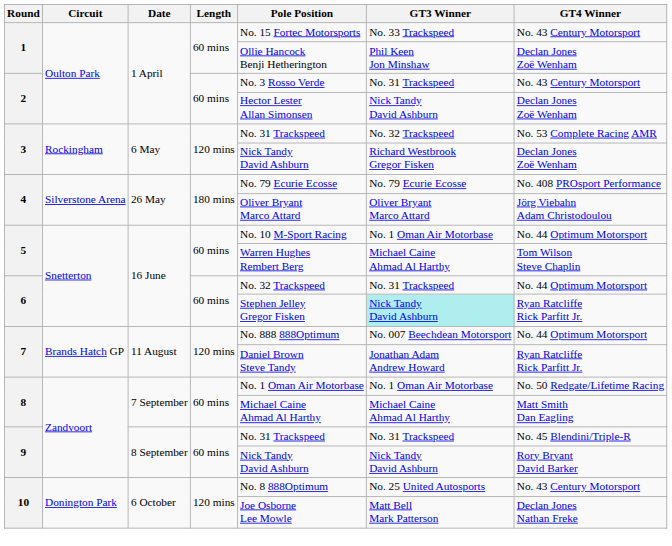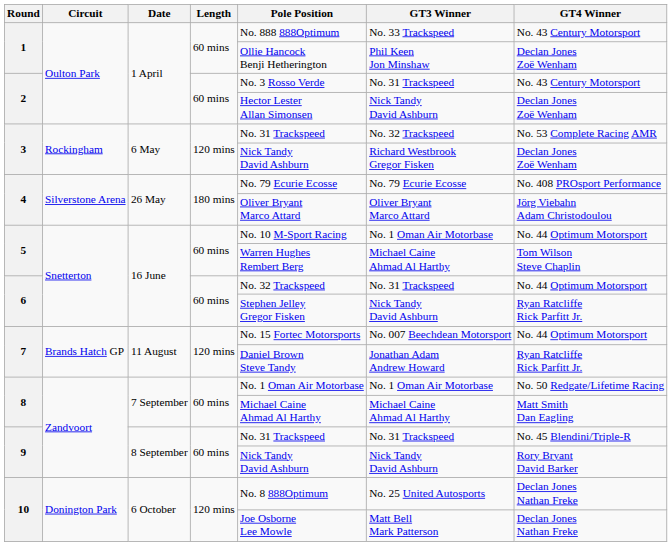row 2 | Pole Position: No. 15 Fortec Motorsports -> No. 888 888Optimum
row 13 | GT3 Winner: paleturquoise background -> no background
row 14 | Pole Position: No. 888 888Optimum -> No. 15 Fortec Motorsports
row 20 | GT4 Winner: No. 43 Century Motorsport -> Declan Jones Nathan Freke
